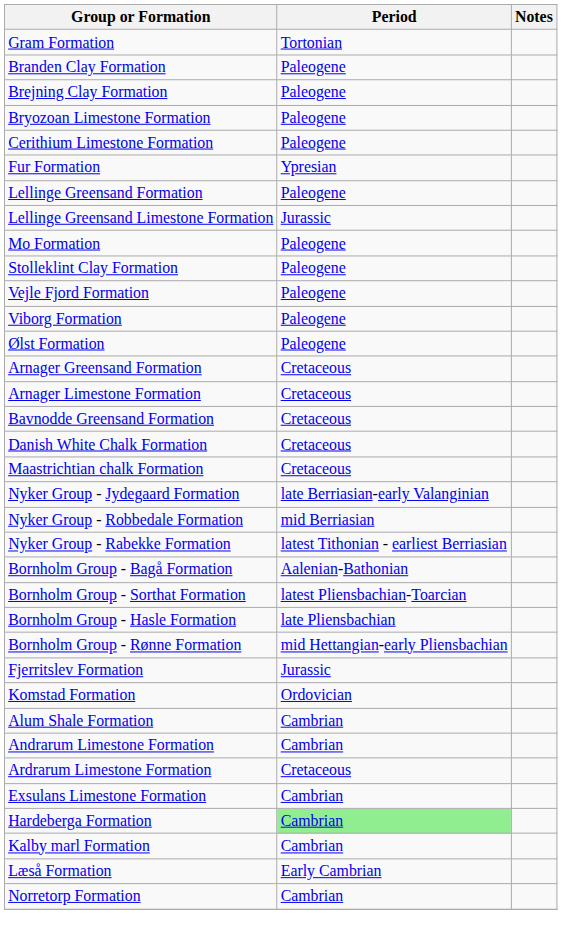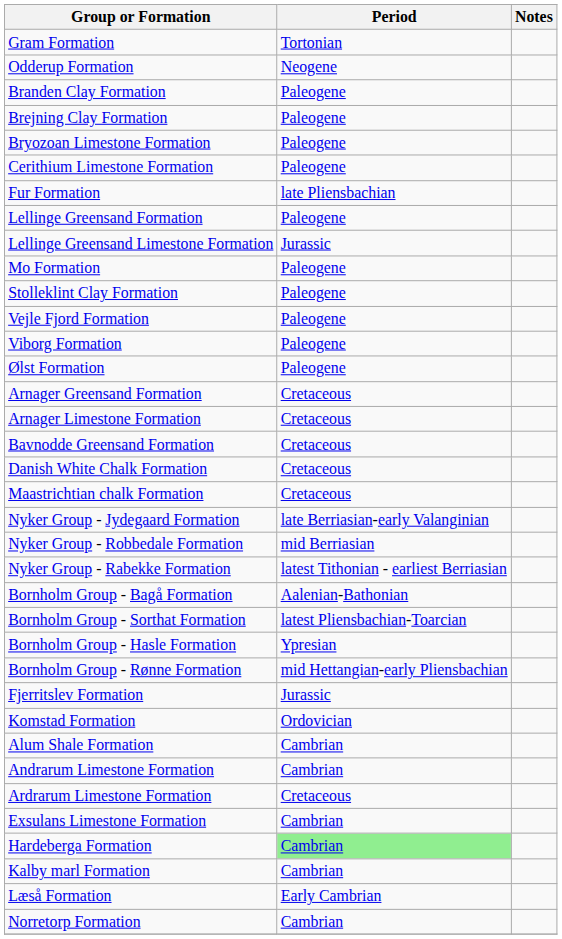+ row: Odderup Formation | Neogene
Fur Formation | Period: Ypresian -> late Pliensbachian
Bornholm Group - Hasle Formation | Period: late Pliensbachian -> Ypresian
